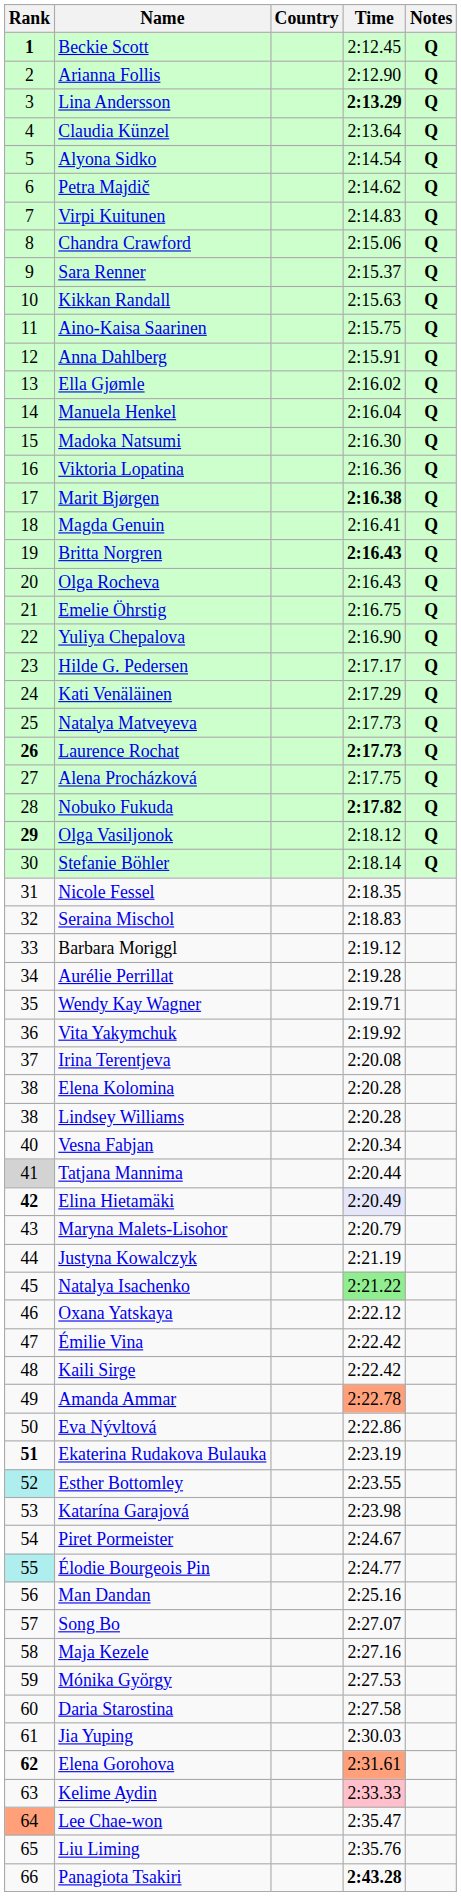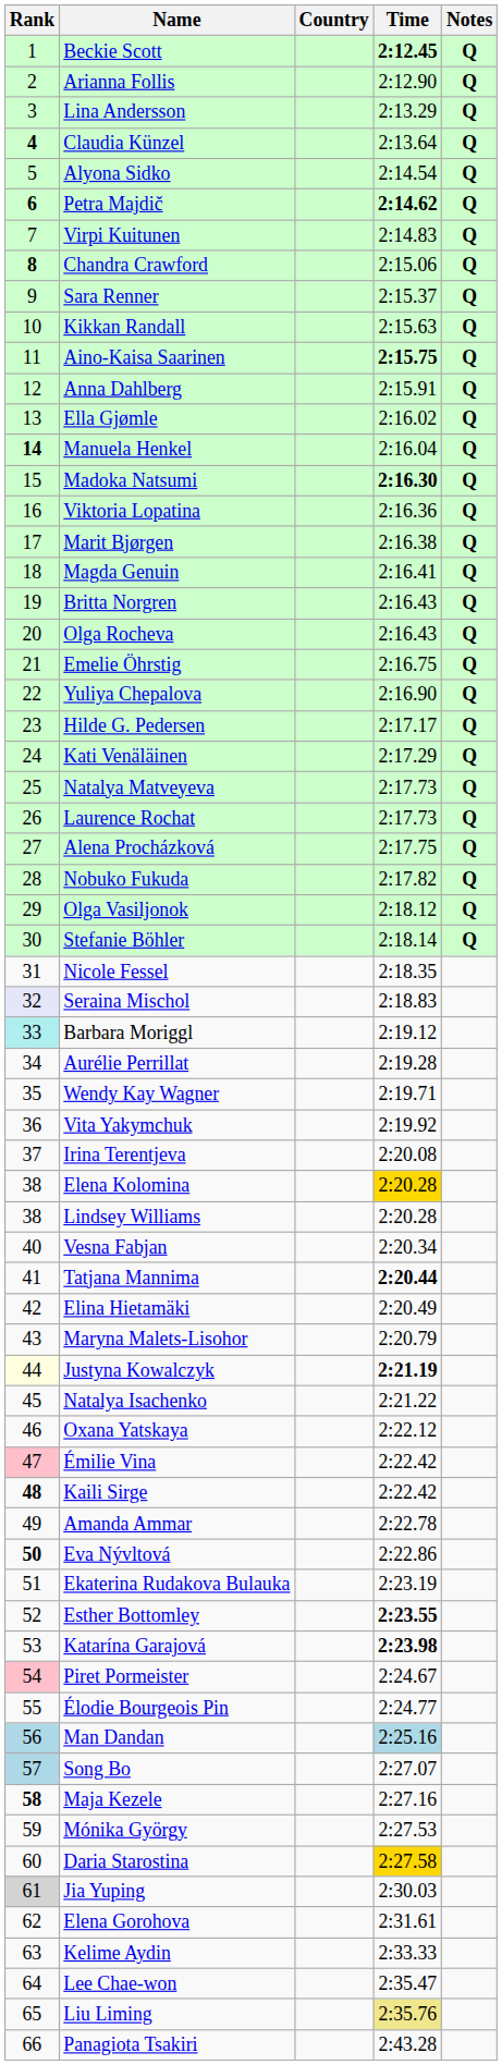Beckie Scott | Rank: bold -> normal
Beckie Scott | Time: normal -> bold
Lina Andersson | Time: bold -> normal
Claudia Künzel | Rank: normal -> bold
Petra Majdič | Rank: normal -> bold
Petra Majdič | Time: normal -> bold
Chandra Crawford | Rank: normal -> bold
Aino-Kaisa Saarinen | Time: normal -> bold
Manuela Henkel | Rank: normal -> bold
Madoka Natsumi | Time: normal -> bold
Marit Bjørgen | Time: bold -> normal
Britta Norgren | Time: bold -> normal
Laurence Rochat | Rank: bold -> normal
Laurence Rochat | Time: bold -> normal
Nobuko Fukuda | Time: bold -> normal
Olga Vasiljonok | Rank: bold -> normal
Seraina Mischol | Rank: no background -> lavender background
Barbara Moriggl | Rank: no background -> paleturquoise background
Elena Kolomina | Time: no background -> gold background
Tatjana Mannima | Rank: lightgrey background -> no background
Tatjana Mannima | Time: normal -> bold
Elina Hietamäki | Rank: bold -> normal
Elina Hietamäki | Time: lavender background -> no background
Justyna Kowalczyk | Rank: no background -> lightyellow background
Justyna Kowalczyk | Time: normal -> bold
Natalya Isachenko | Time: lightgreen background -> no background
Émilie Vina | Rank: no background -> pink background
Kaili Sirge | Rank: normal -> bold
Amanda Ammar | Time: lightsalmon background -> no background
Eva Nývltová | Rank: normal -> bold
Ekaterina Rudakova Bulauka | Rank: bold -> normal
Esther Bottomley | Rank: paleturquoise background -> no background
Esther Bottomley | Time: normal -> bold
Katarína Garajová | Time: normal -> bold
Piret Pormeister | Rank: no background -> pink background
Élodie Bourgeois Pin | Rank: paleturquoise background -> no background
Man Dandan | Rank: no background -> lightblue background
Man Dandan | Time: no background -> lightblue background
Song Bo | Rank: no background -> lightblue background
Maja Kezele | Rank: normal -> bold
Daria Starostina | Time: no background -> gold background
Jia Yuping | Rank: no background -> lightgrey background
Elena Gorohova | Rank: bold -> normal
Elena Gorohova | Time: lightsalmon background -> no background
Kelime Aydin | Time: pink background -> no background
Lee Chae-won | Rank: lightsalmon background -> no background
Liu Liming | Time: no background -> khaki background
Panagiota Tsakiri | Time: bold -> normal
